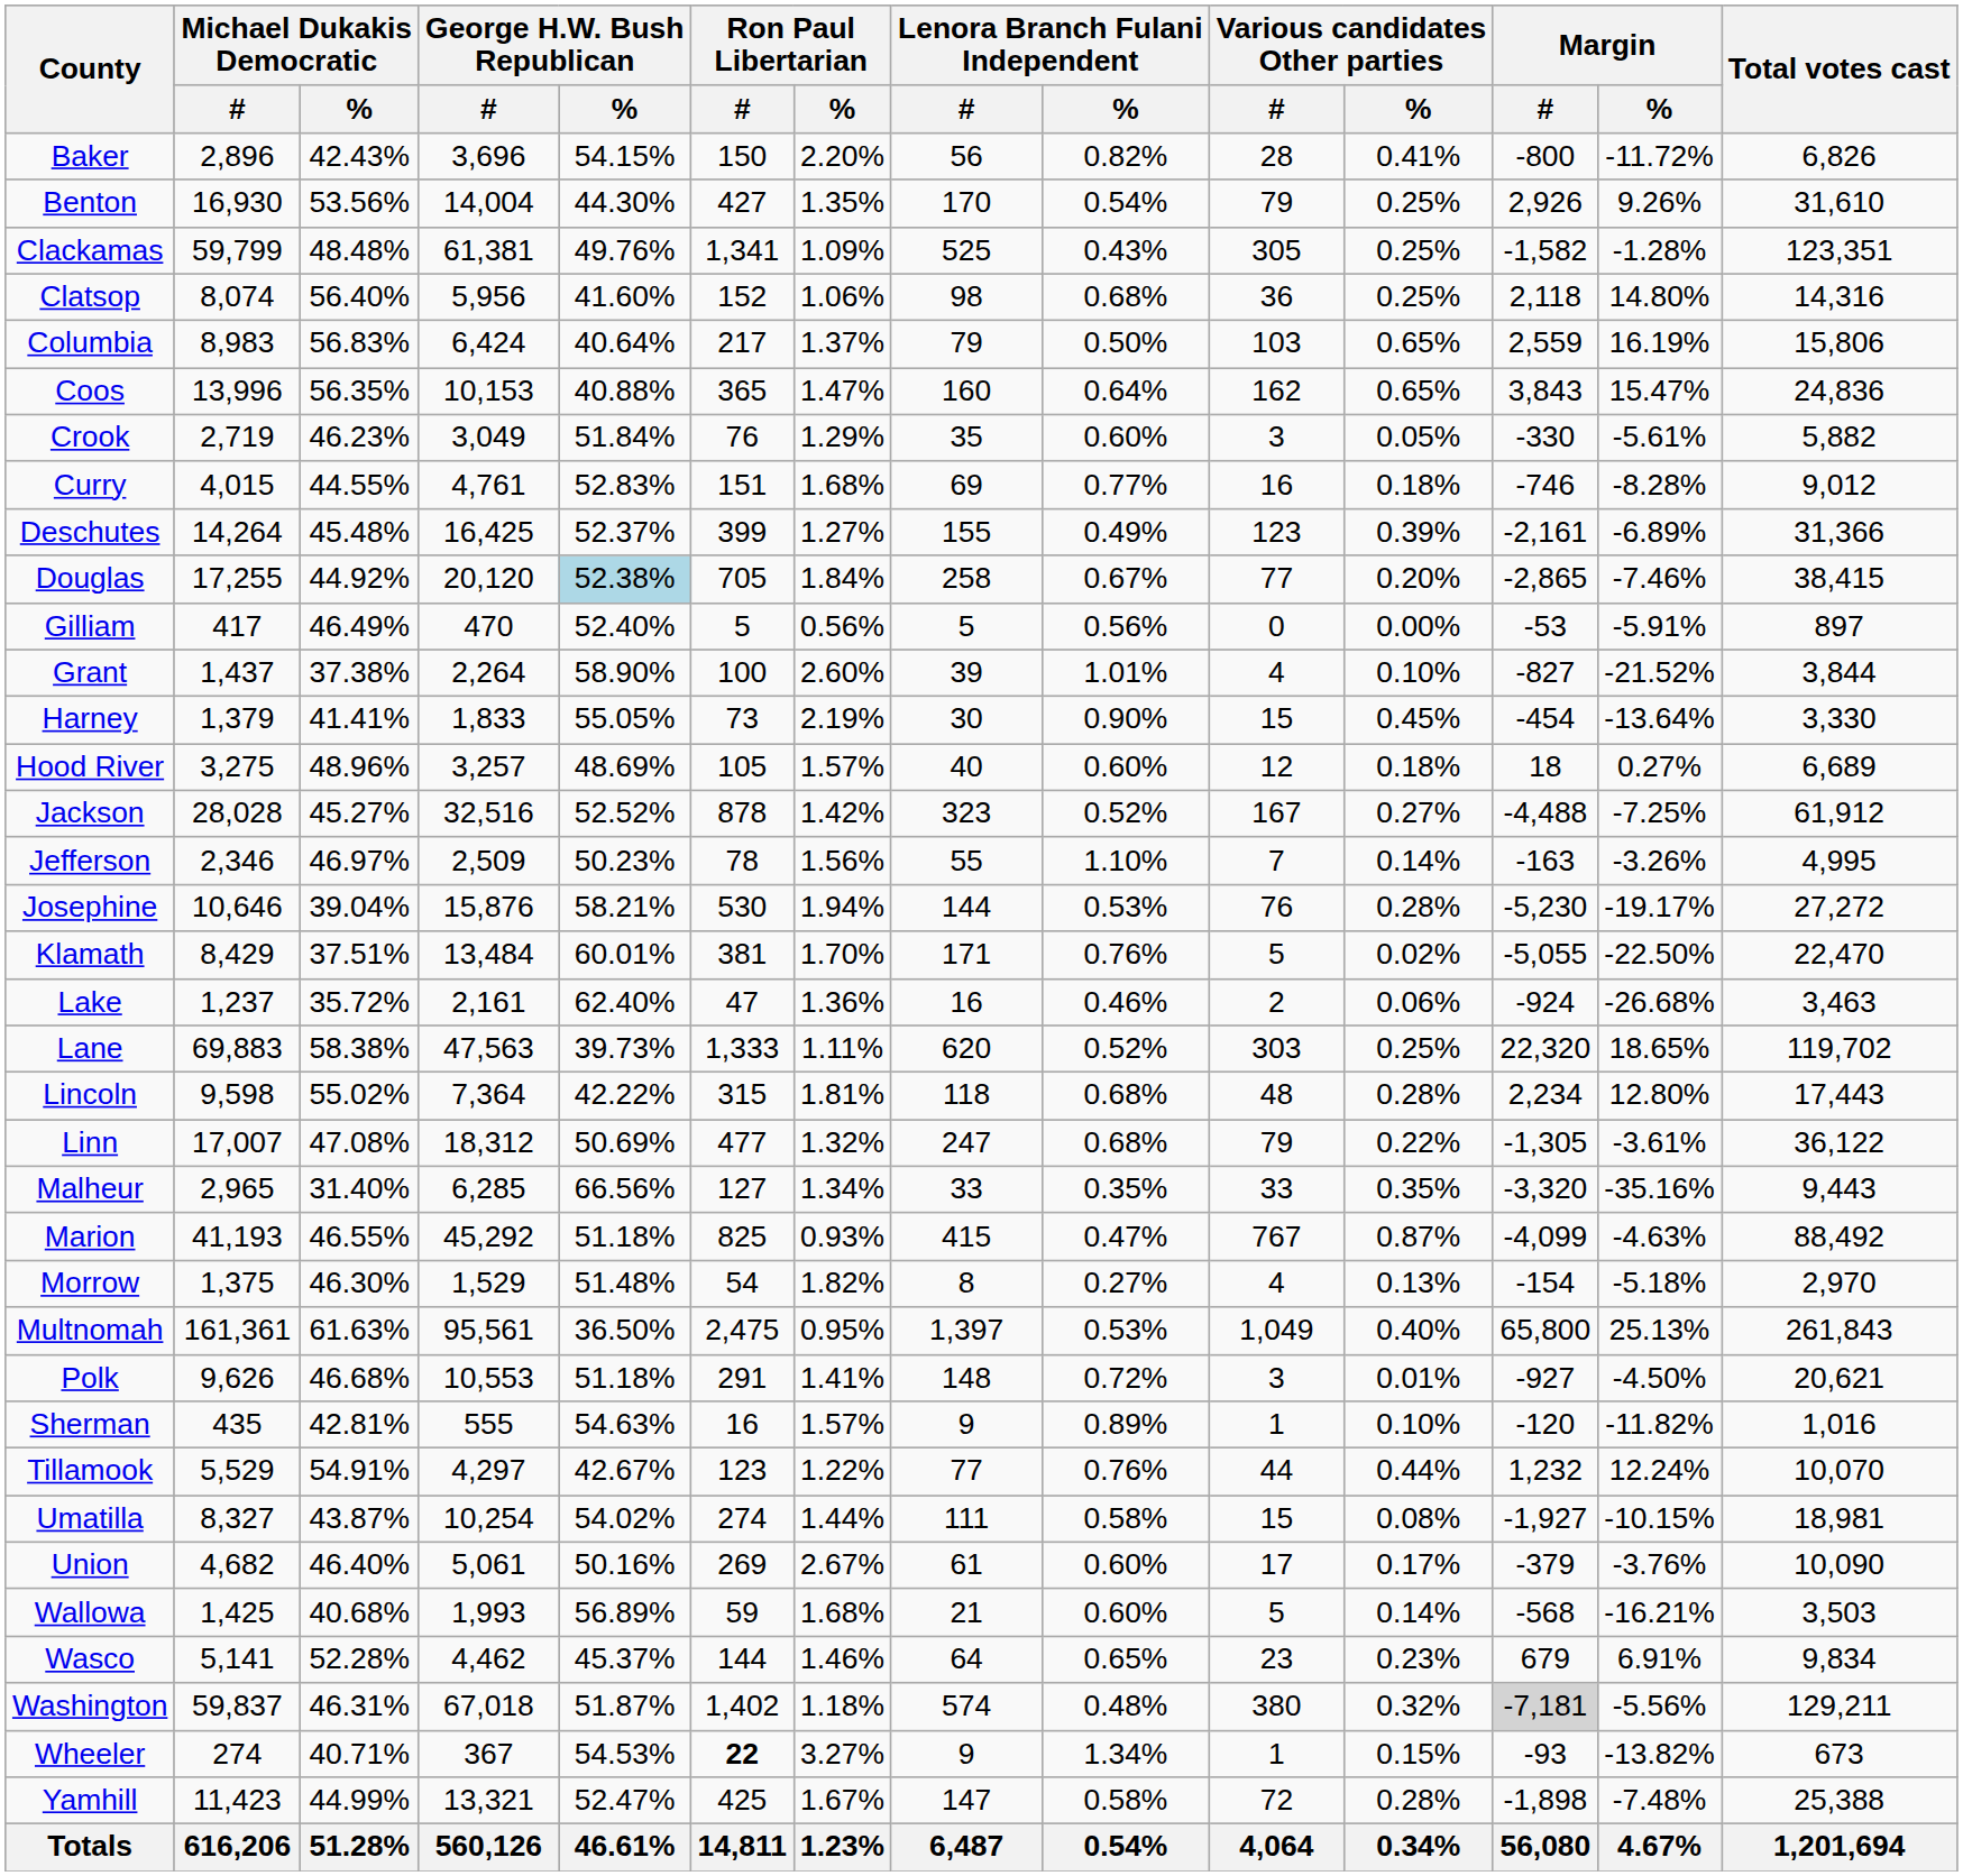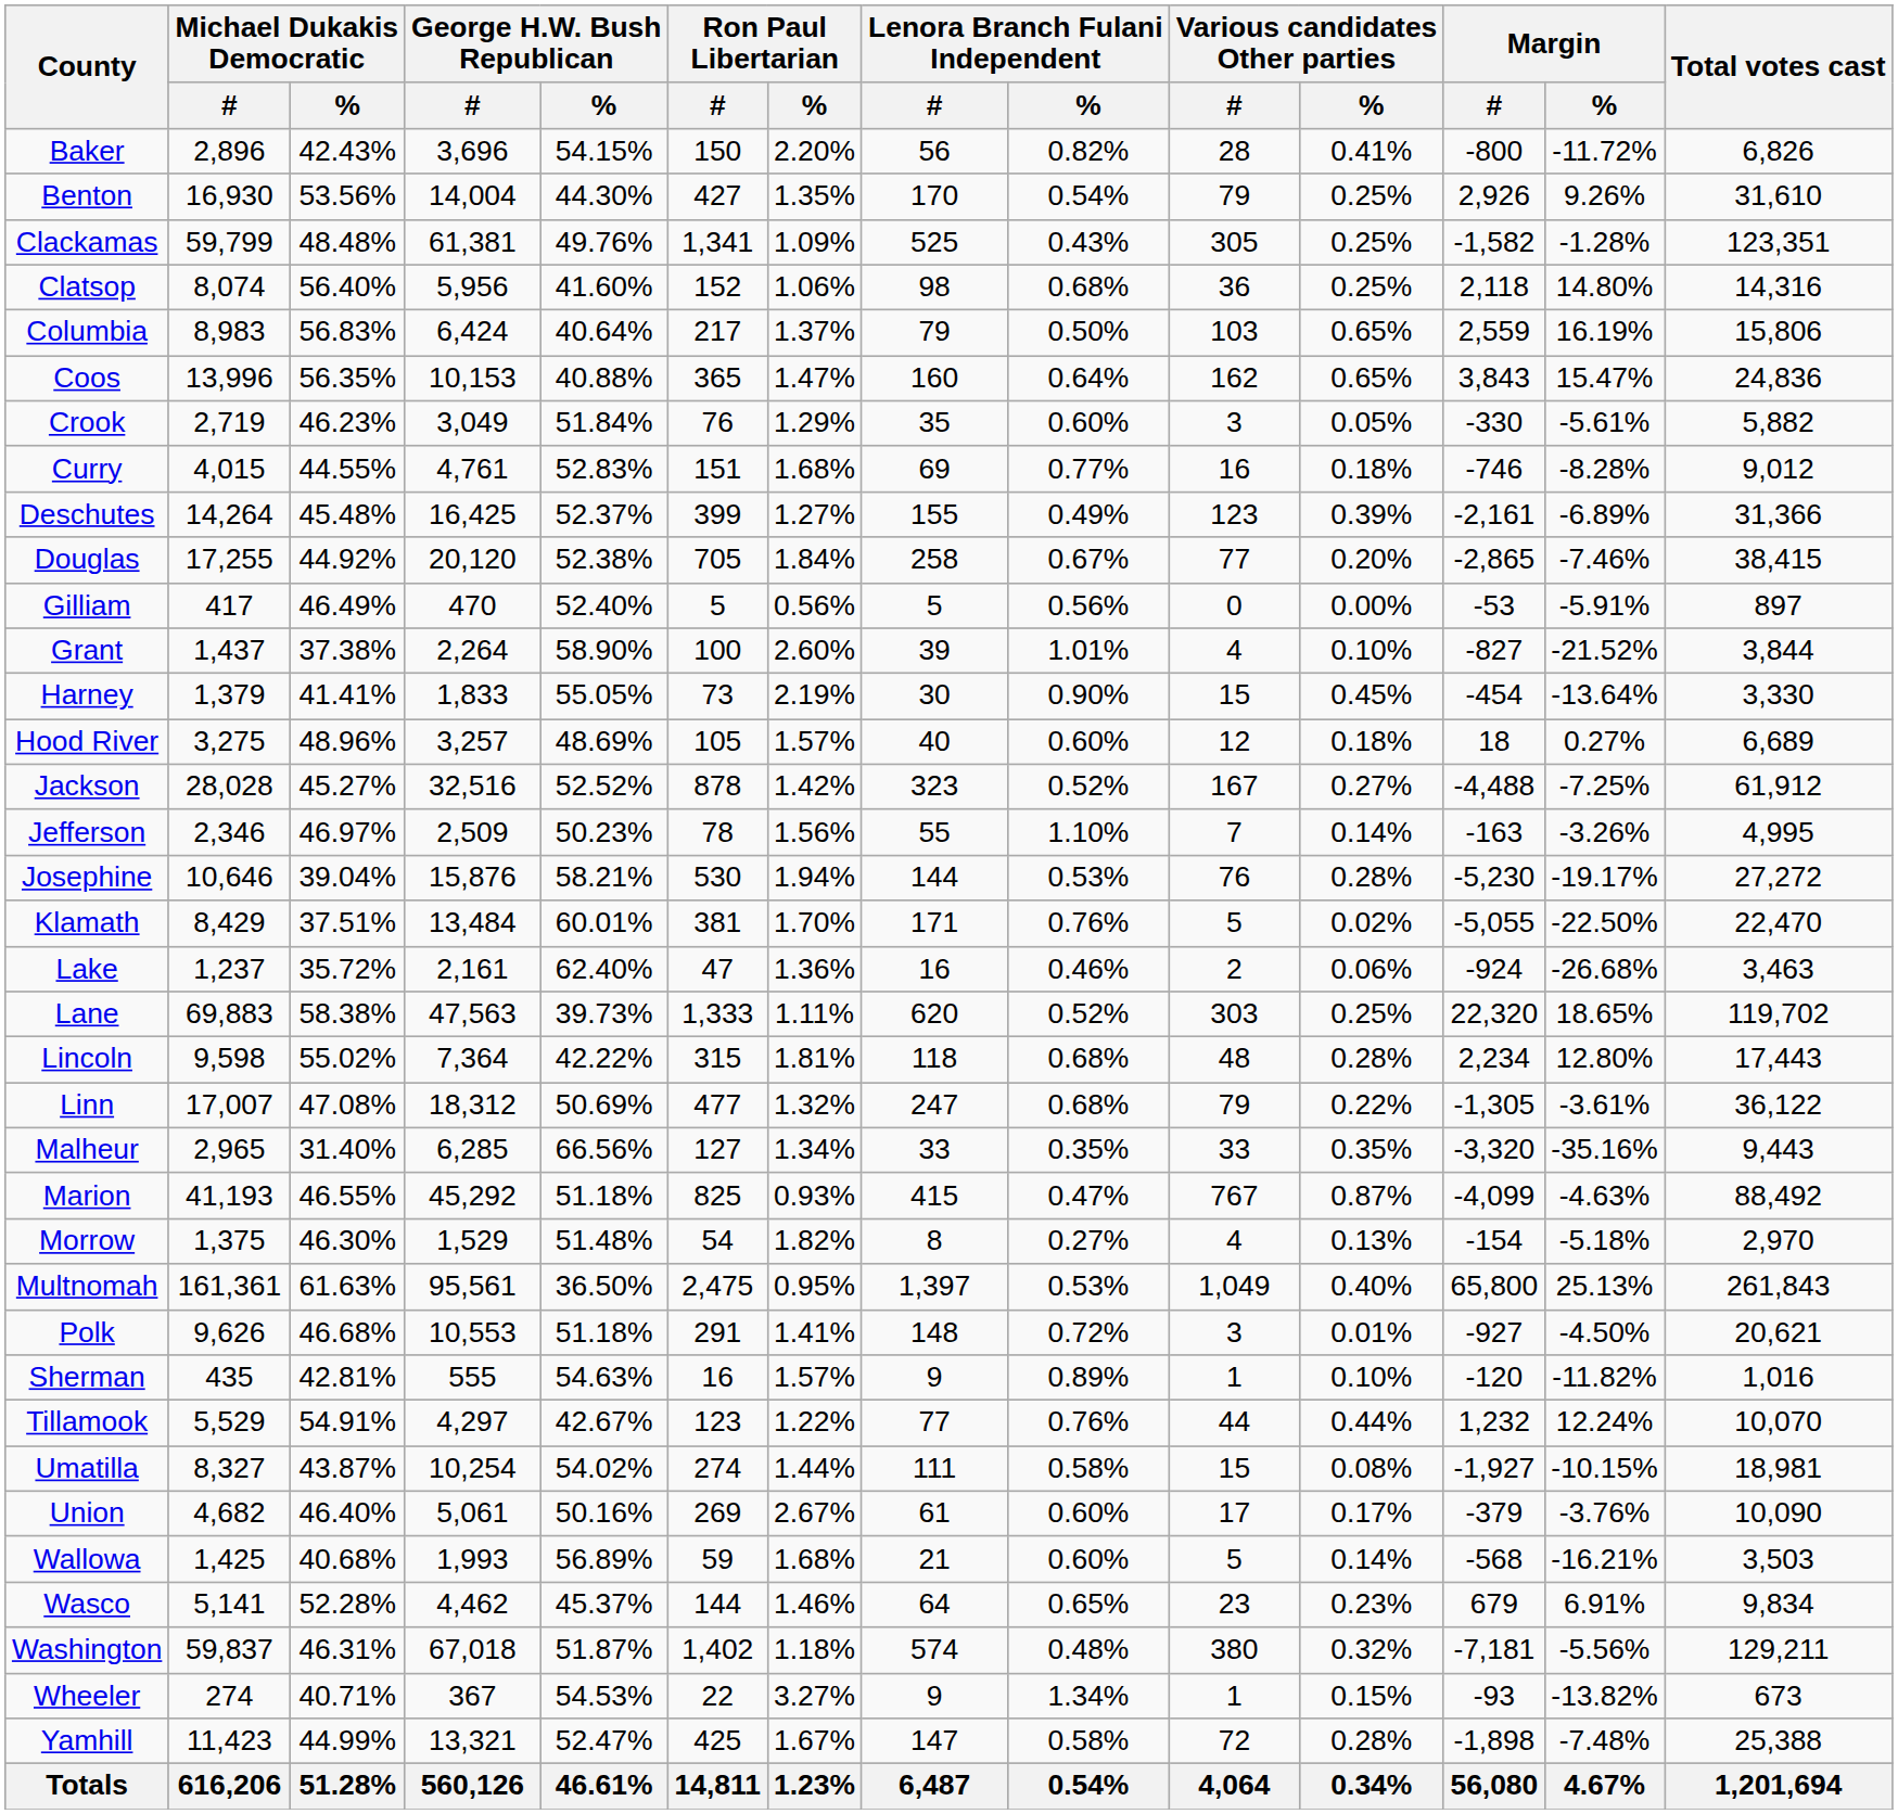Douglas | George H.W. Bush Republican / %: lightblue background -> no background
Washington | Margin / #: lightgrey background -> no background
Wheeler | Ron Paul Libertarian / #: bold -> normal
